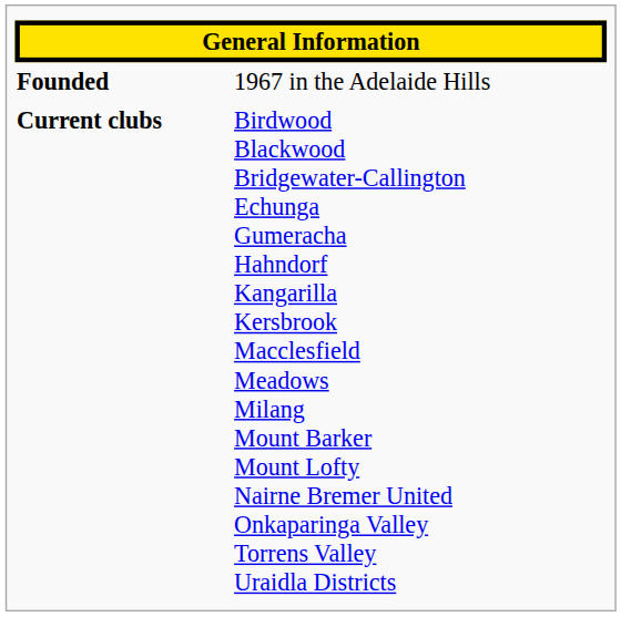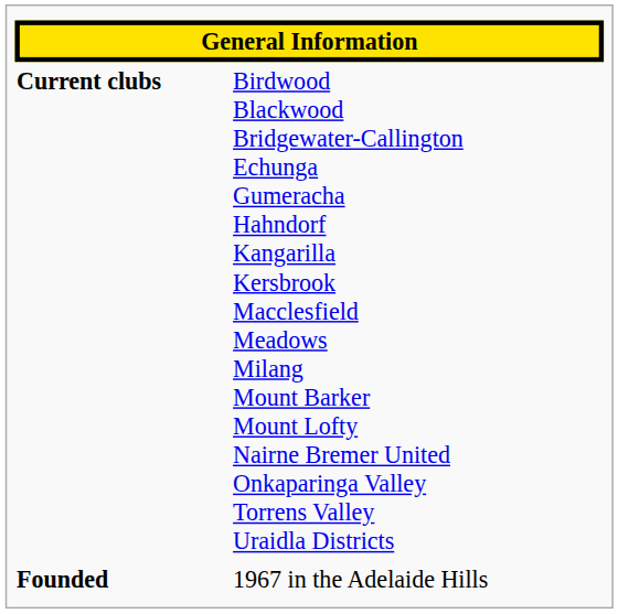rows swapped: Founded <-> Current clubs
